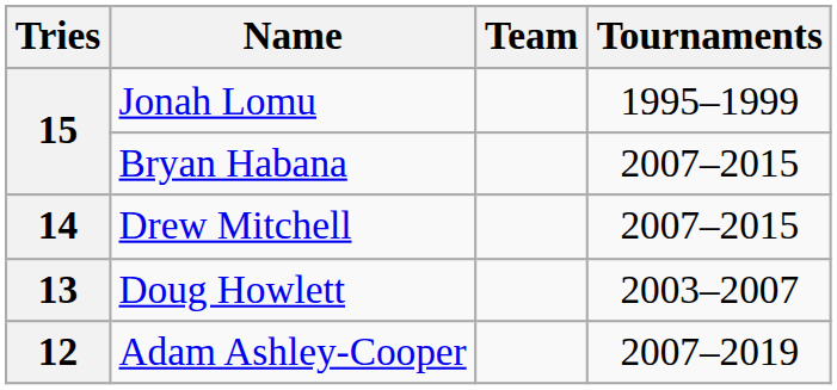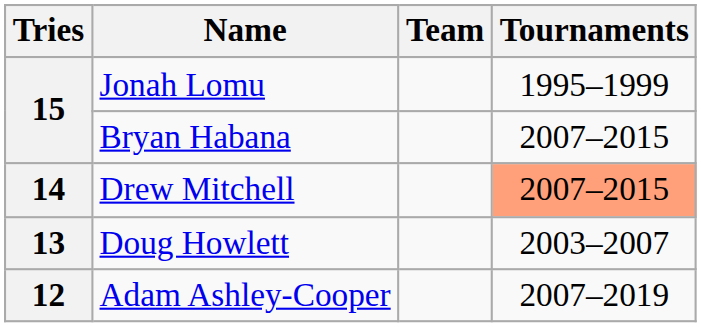Drew Mitchell | Tournaments: no background -> lightsalmon background
